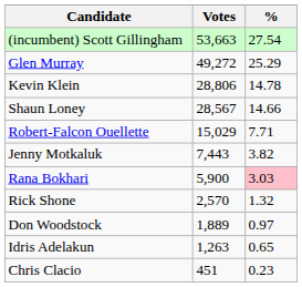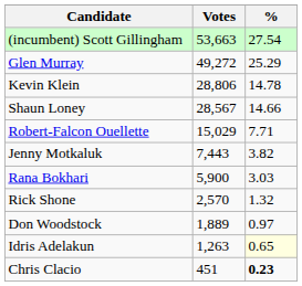Rana Bokhari | %: pink background -> no background
Idris Adelakun | %: no background -> lightyellow background
Chris Clacio | %: normal -> bold
